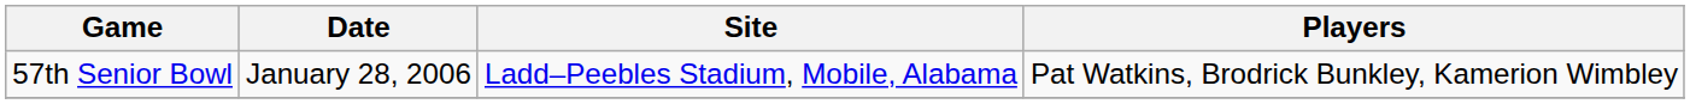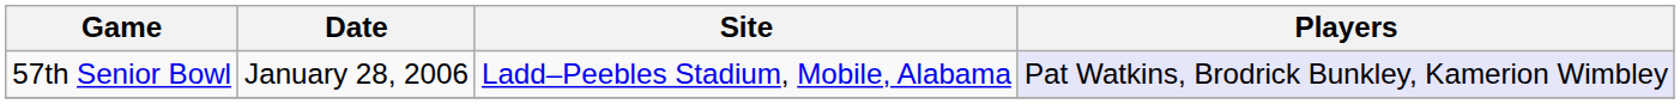57th Senior Bowl | Players: no background -> lavender background
